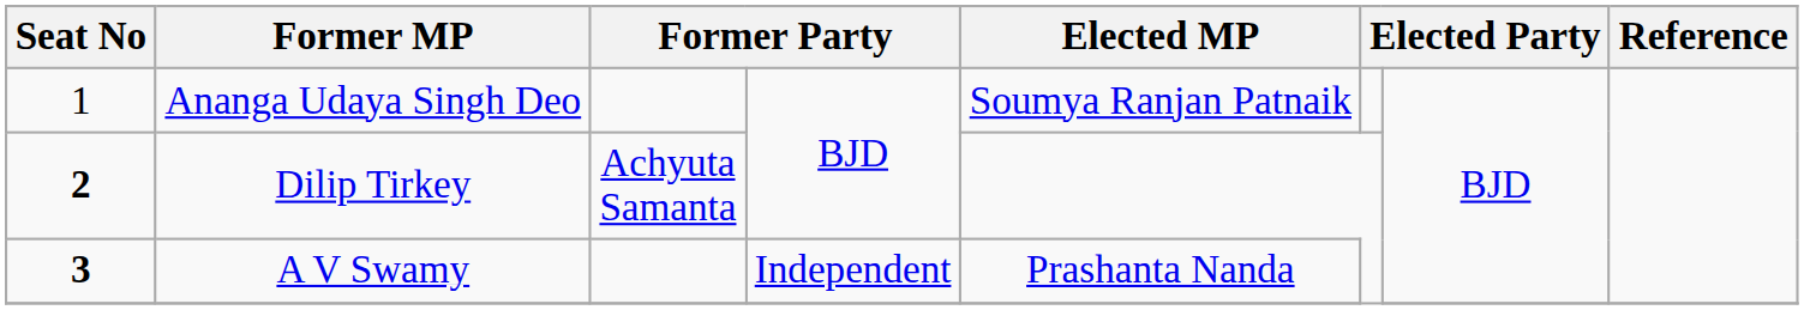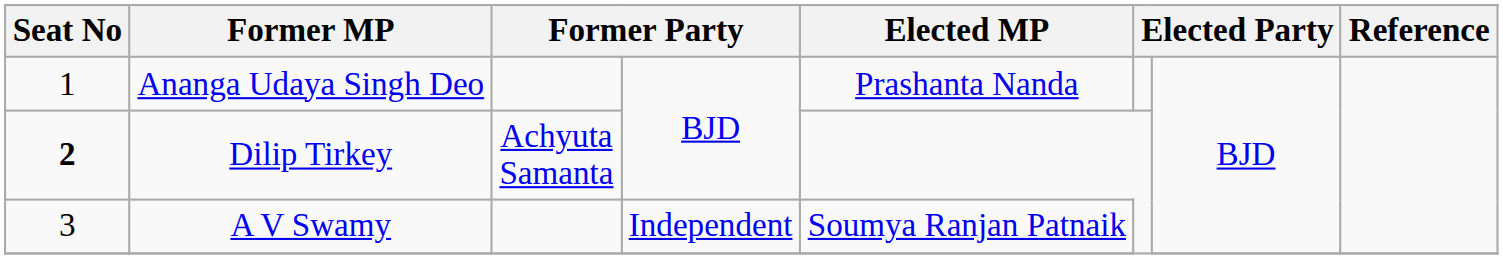Ananga Udaya Singh Deo | Elected MP: Soumya Ranjan Patnaik -> Prashanta Nanda
A V Swamy | Seat No: bold -> normal
A V Swamy | Elected MP: Prashanta Nanda -> Soumya Ranjan Patnaik
